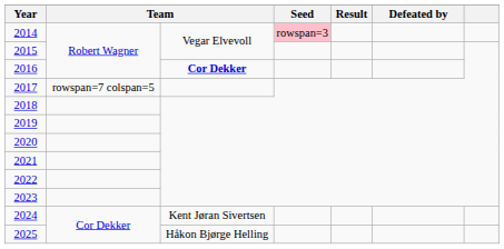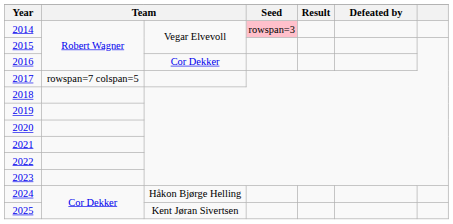2016 | column 3: bold -> normal
2024 | column 3: Kent Jøran Sivertsen -> Håkon Bjørge Helling
2025 | column 3: Håkon Bjørge Helling -> Kent Jøran Sivertsen
